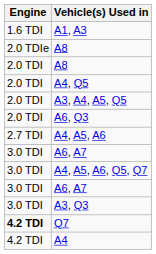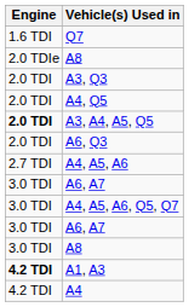row 2 | Vehicle(s) Used in: A1, A3 -> Q7
row 4 | Vehicle(s) Used in: A8 -> A3, Q3
row 6 | Engine: normal -> bold
row 12 | Vehicle(s) Used in: A3, Q3 -> A8
row 13 | Vehicle(s) Used in: Q7 -> A1, A3
